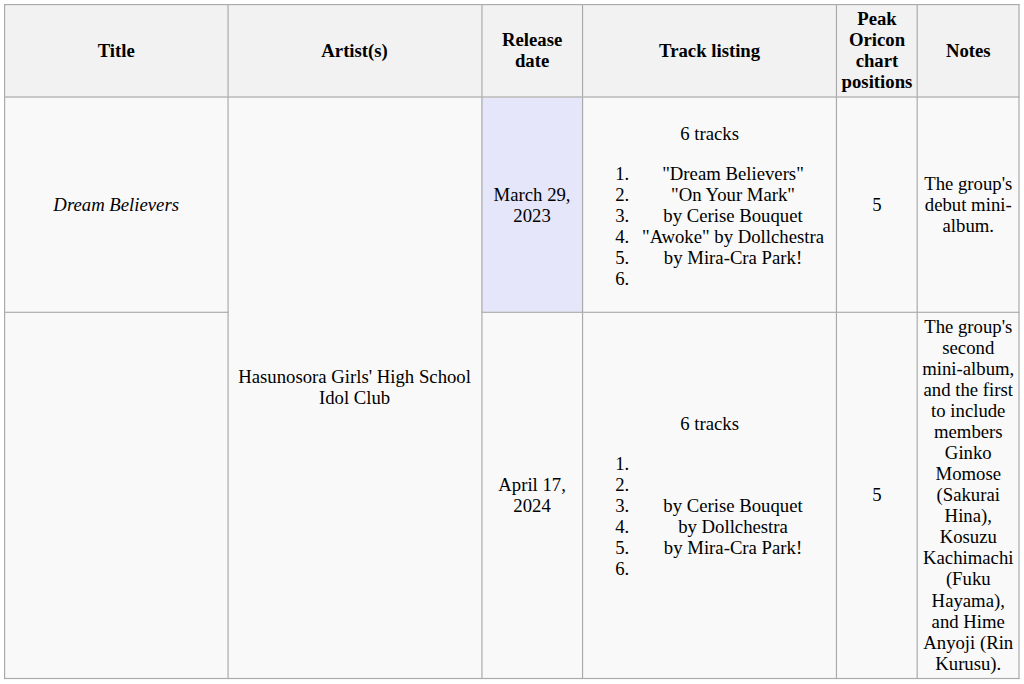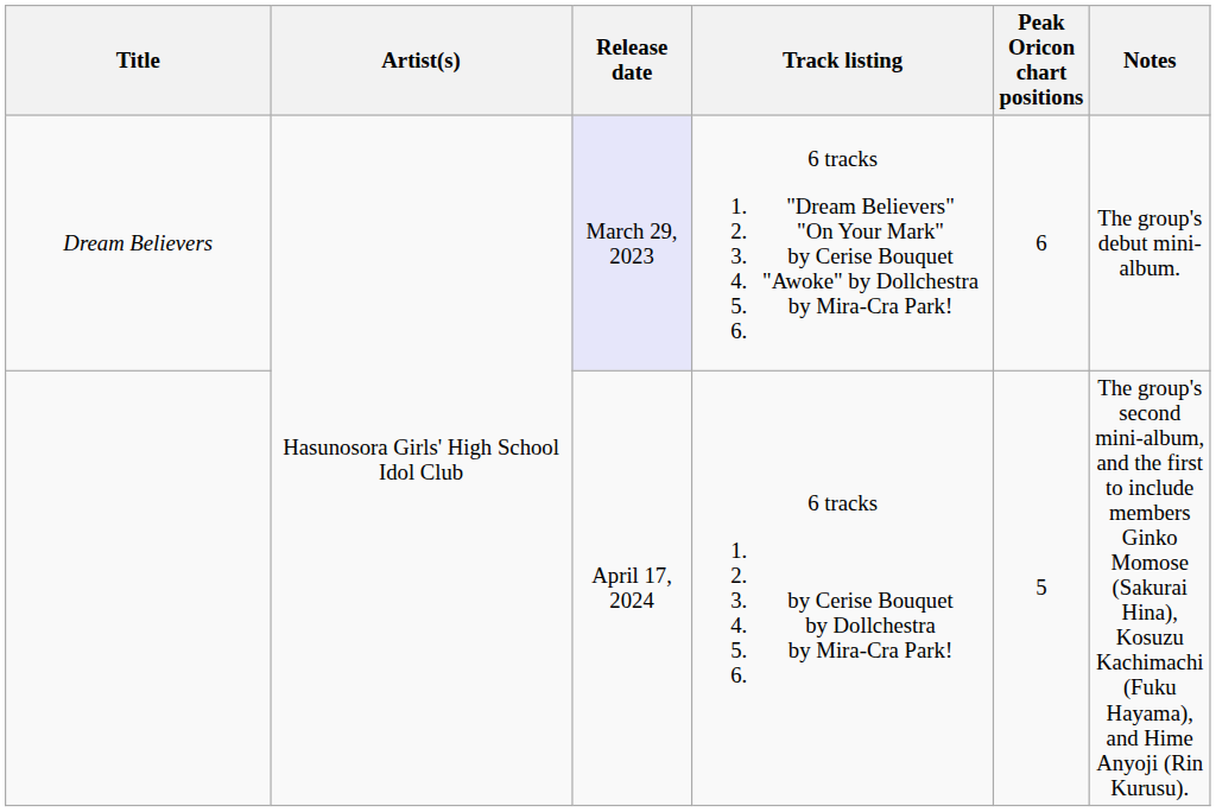Dream Believers | Peak Oricon chart positions: 5 -> 6
